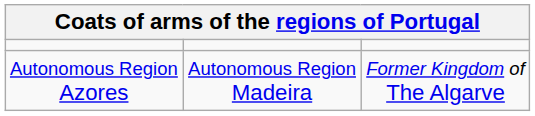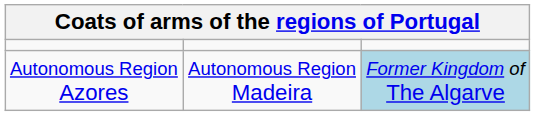Autonomous Region Azores | column 3: no background -> lightblue background
